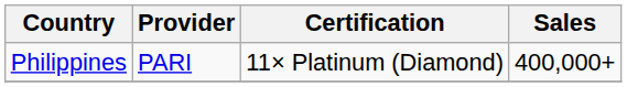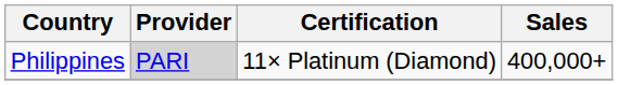Philippines | Provider: no background -> lightgrey background
